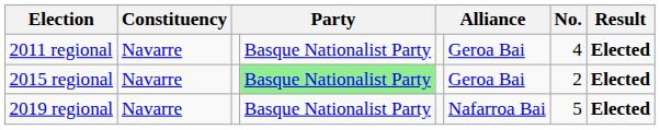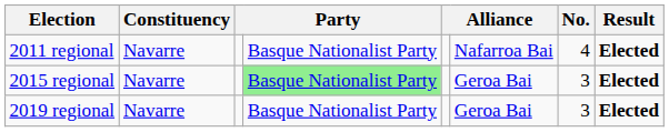2011 regional | column 6: Geroa Bai -> Nafarroa Bai
2015 regional | No.: 2 -> 3
2019 regional | column 6: Nafarroa Bai -> Geroa Bai
2019 regional | No.: 5 -> 3
